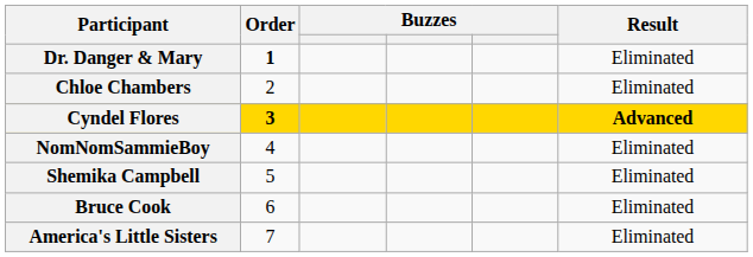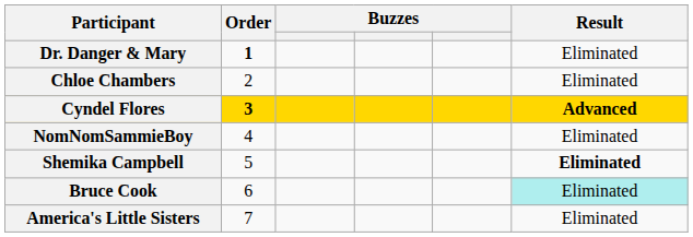Shemika Campbell | Result: normal -> bold
Bruce Cook | Result: no background -> paleturquoise background
